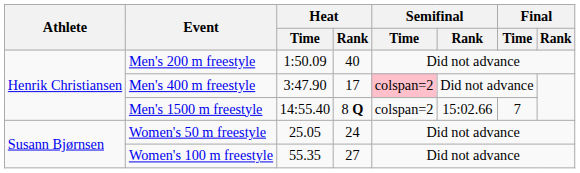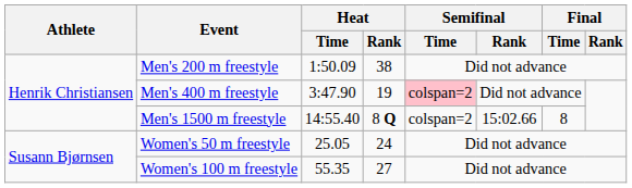Men's 200 m freestyle | Heat / Rank: 40 -> 38
Men's 400 m freestyle | Heat / Rank: 17 -> 19
Men's 1500 m freestyle | Final / Time: 7 -> 8
